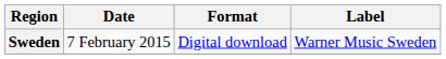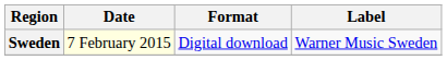Sweden | Date: no background -> lightyellow background
